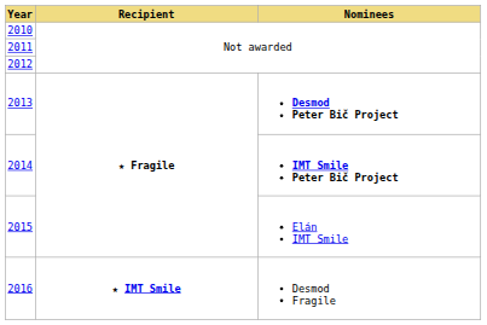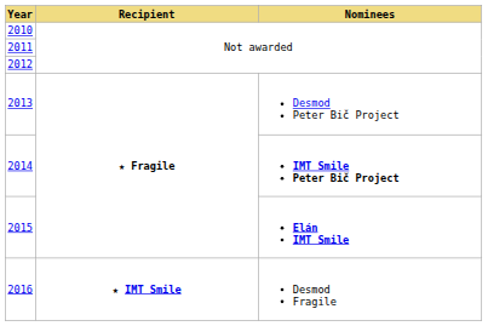2013 | Nominees: bold -> normal
2015 | Nominees: normal -> bold
